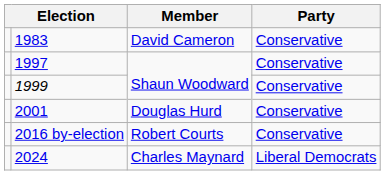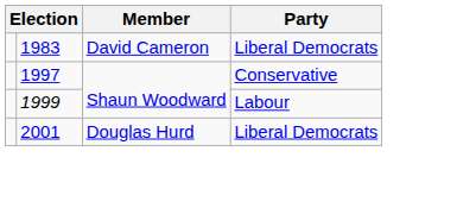1983 | Party: Conservative -> Liberal Democrats
1999 | Party: Conservative -> Labour
2001 | Party: Conservative -> Liberal Democrats
- row: 2016 by-election | Robert Courts | Conservative
- row: 2024 | Charles Maynard | Liberal Democrats
